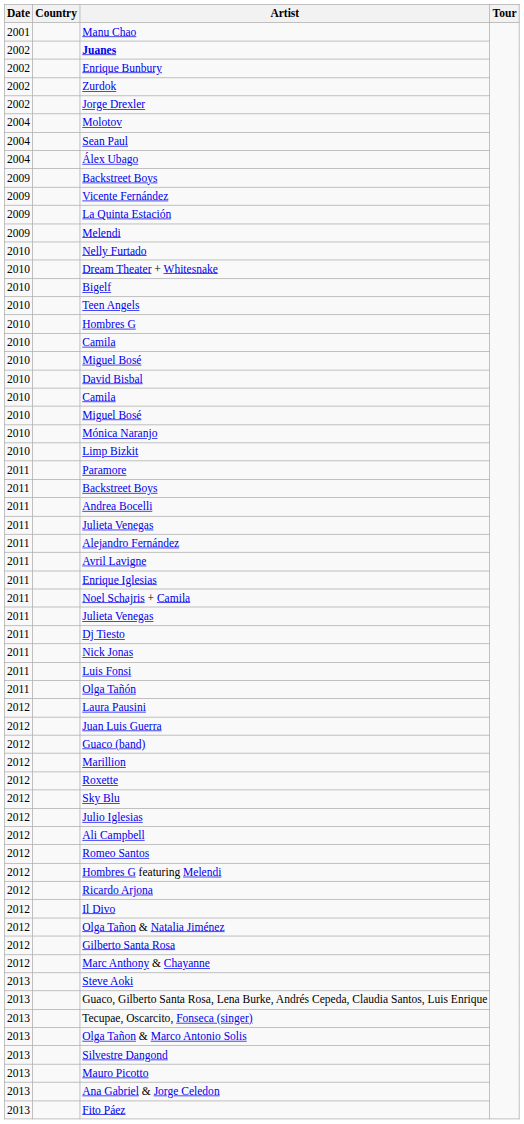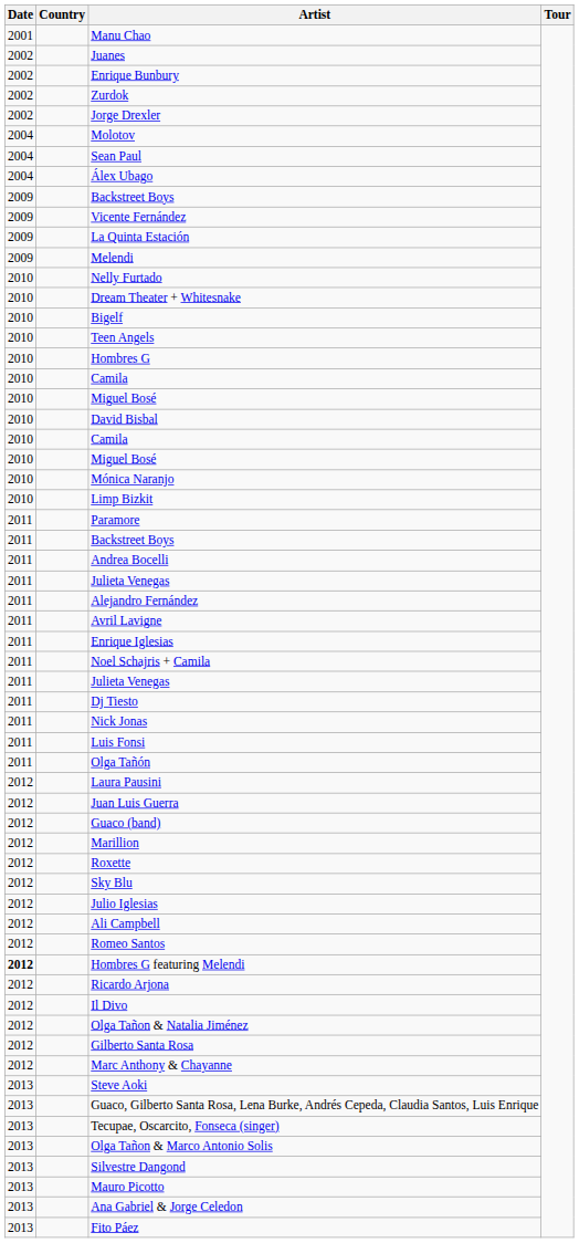Juanes | Artist: bold -> normal
Hombres G featuring Melendi | Date: normal -> bold
